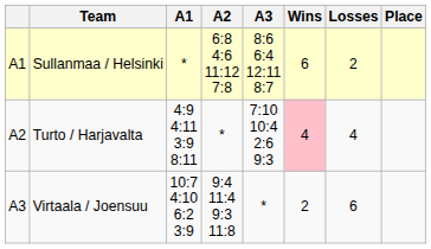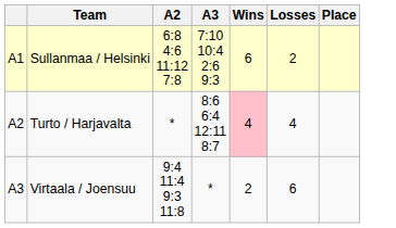- column: A1 | * | 4:9 4:11 3:9 8:11 | 10:7 4:10 6:2 3:9
Sullanmaa / Helsinki | A3: 8:6 6:4 12:11 8:7 -> 7:10 10:4 2:6 9:3
Turto / Harjavalta | A3: 7:10 10:4 2:6 9:3 -> 8:6 6:4 12:11 8:7
